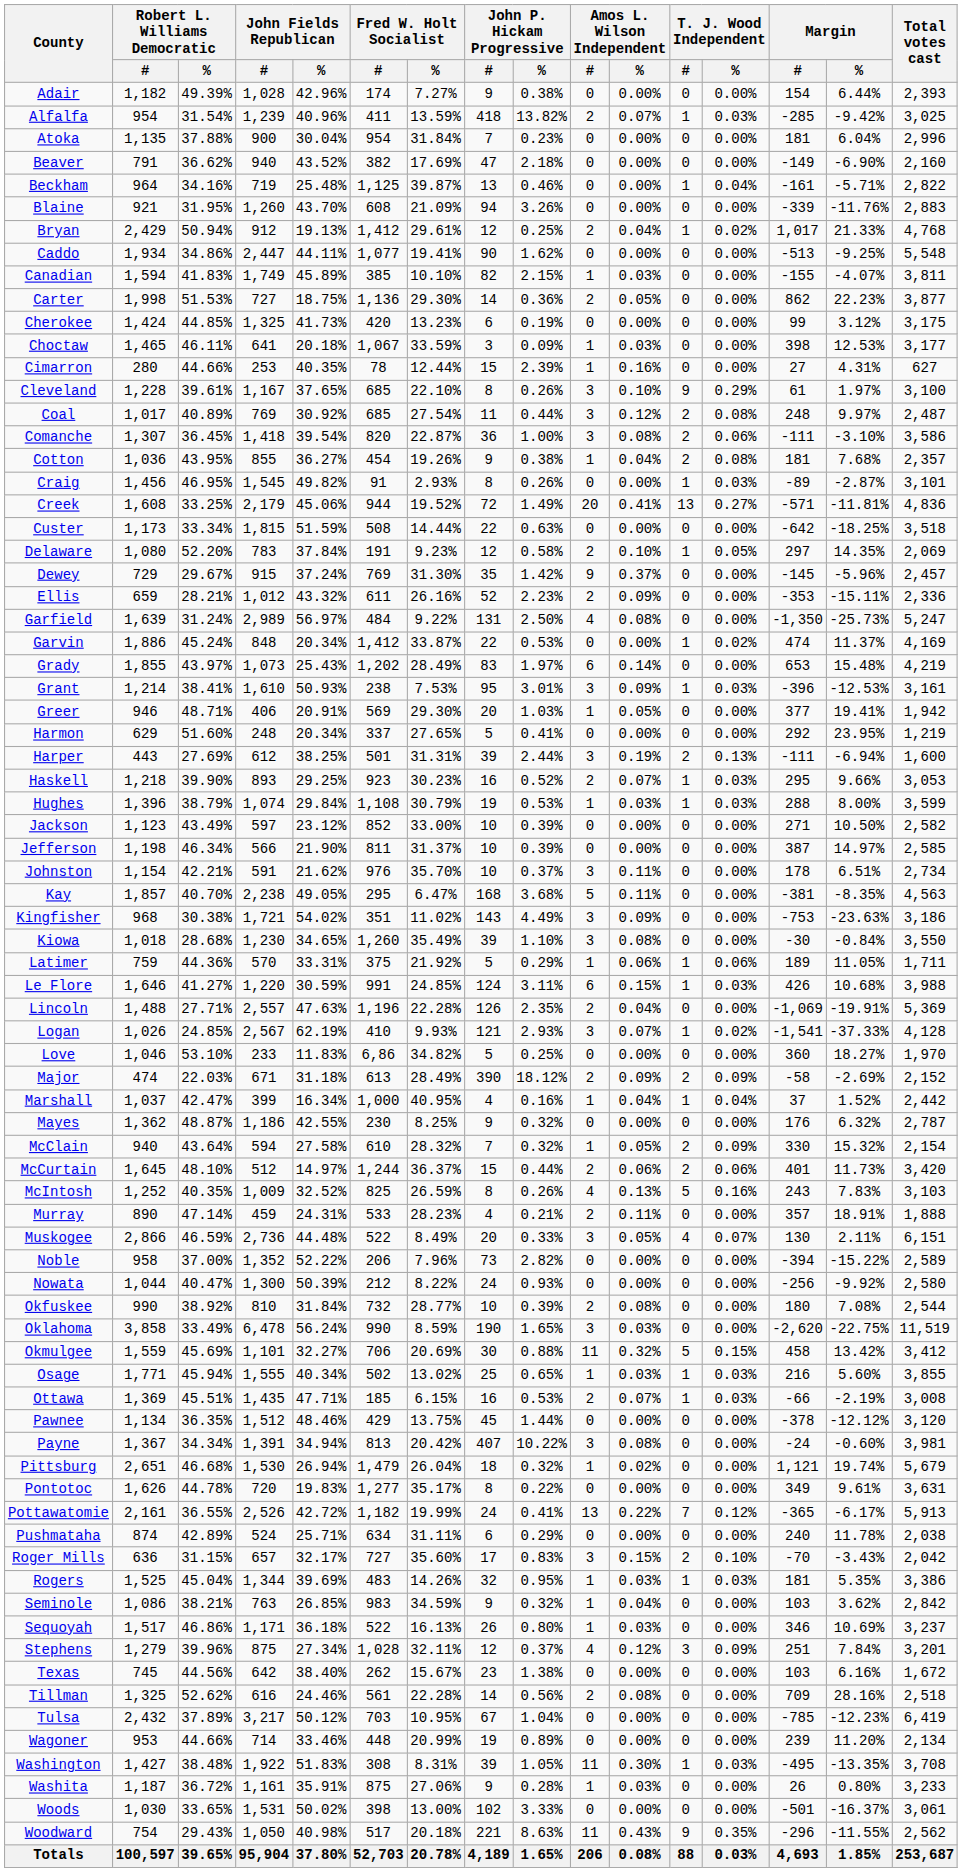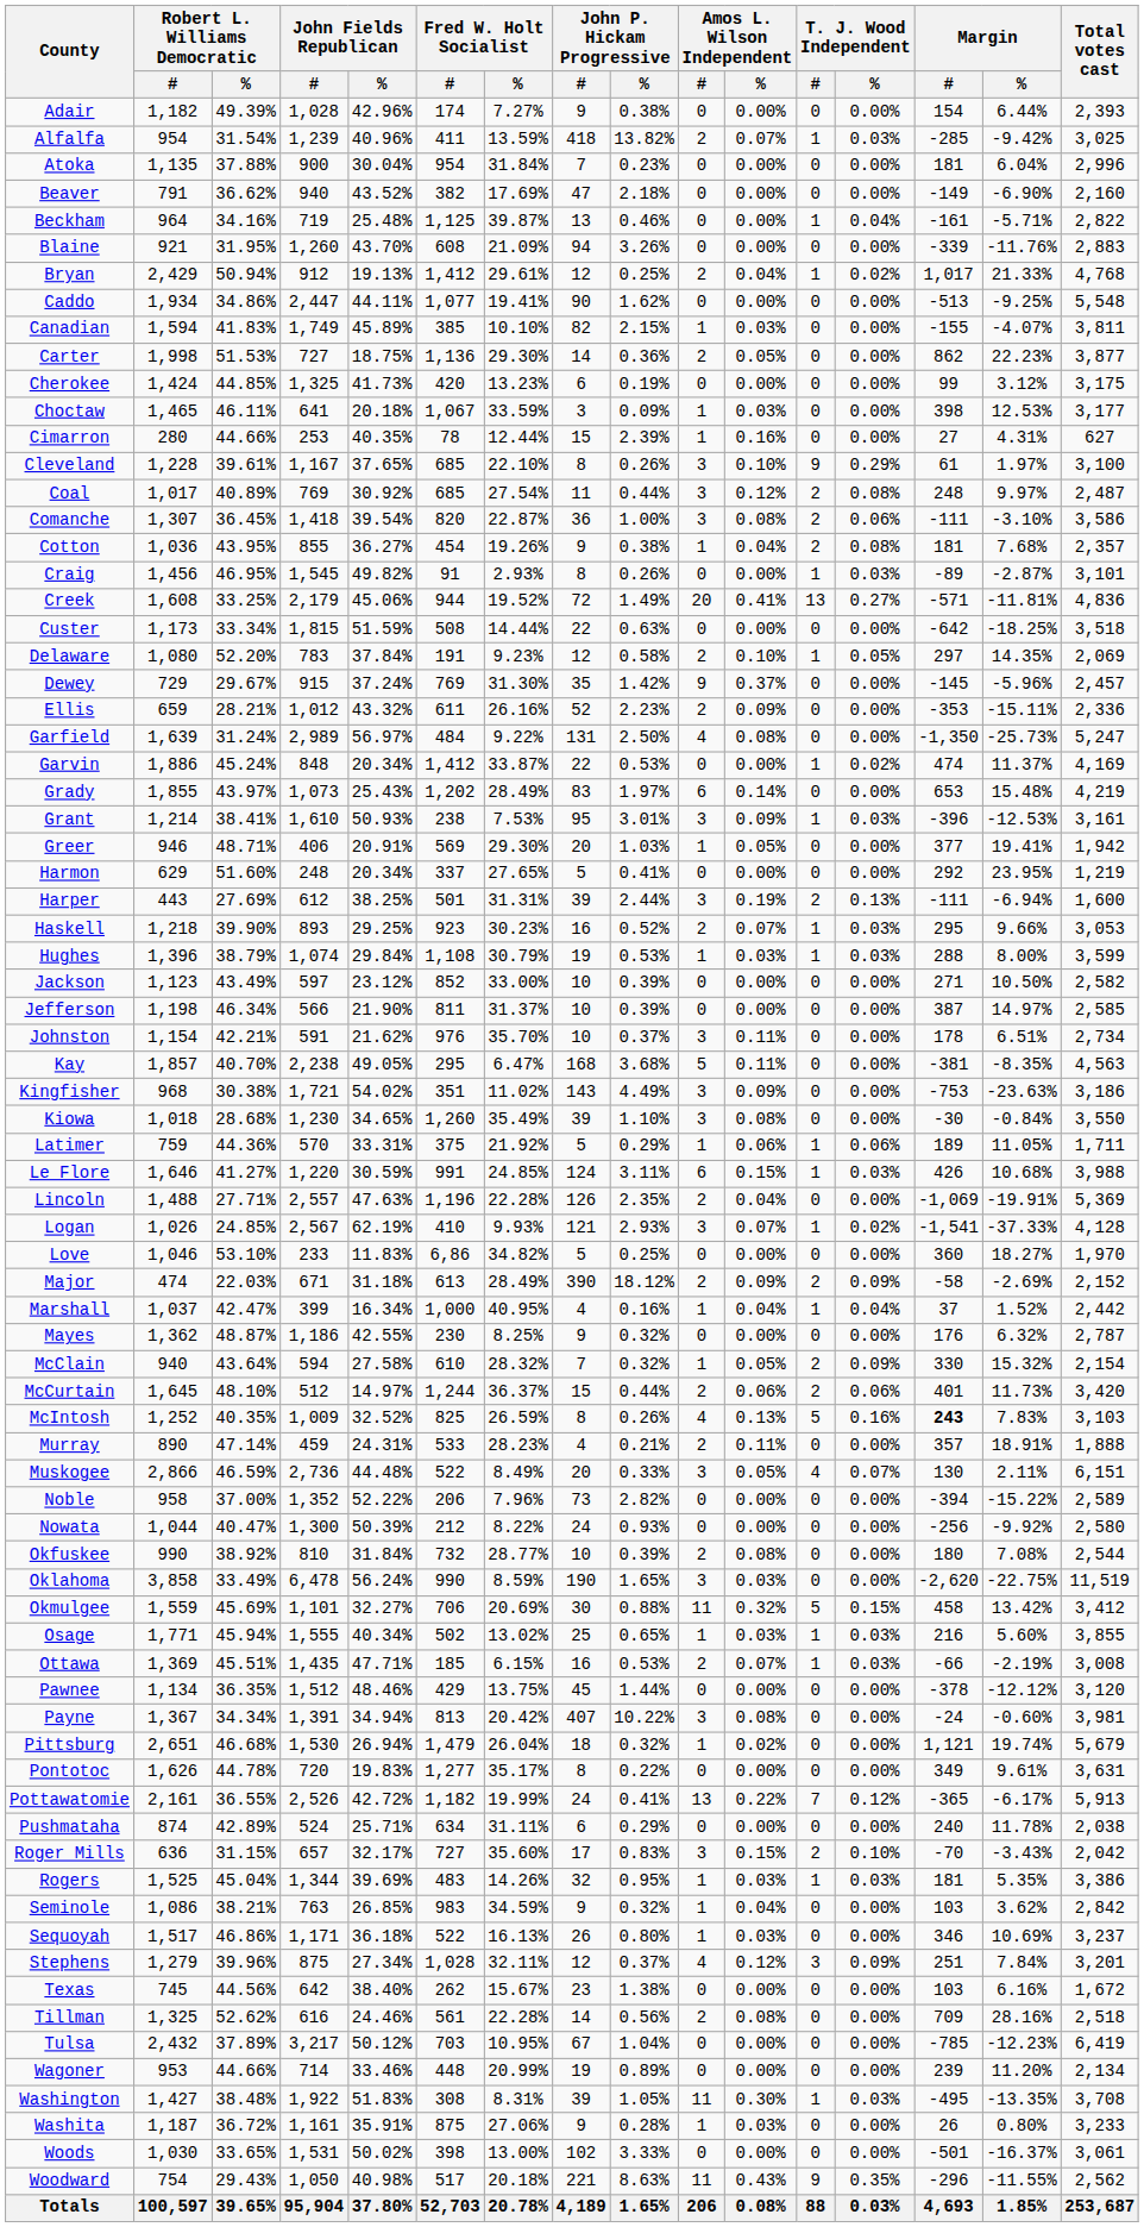McIntosh | Margin / #: normal -> bold
